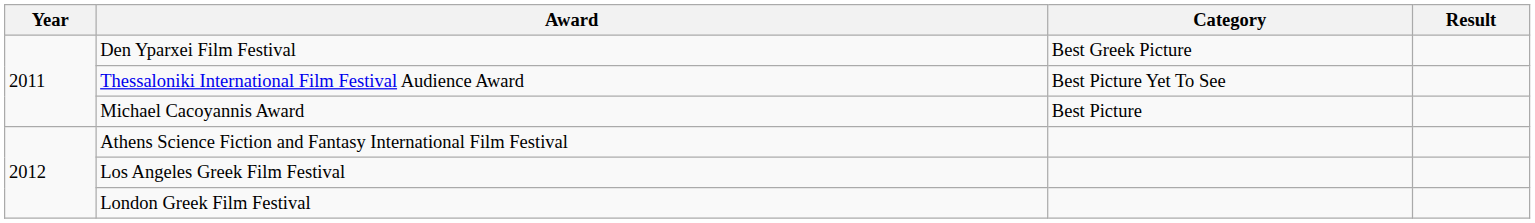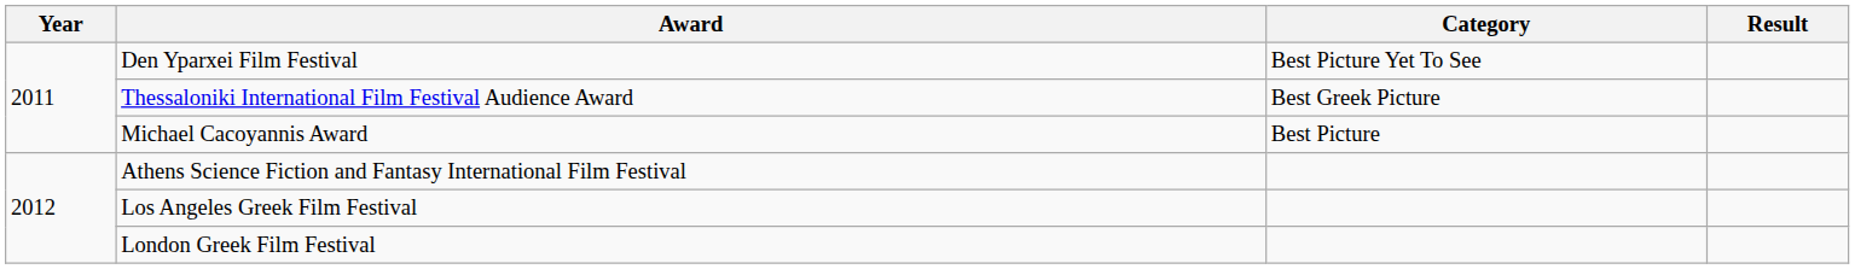Den Yparxei Film Festival | Category: Best Greek Picture -> Best Picture Yet To See
Thessaloniki International Film Festival Audience Award | Category: Best Picture Yet To See -> Best Greek Picture
